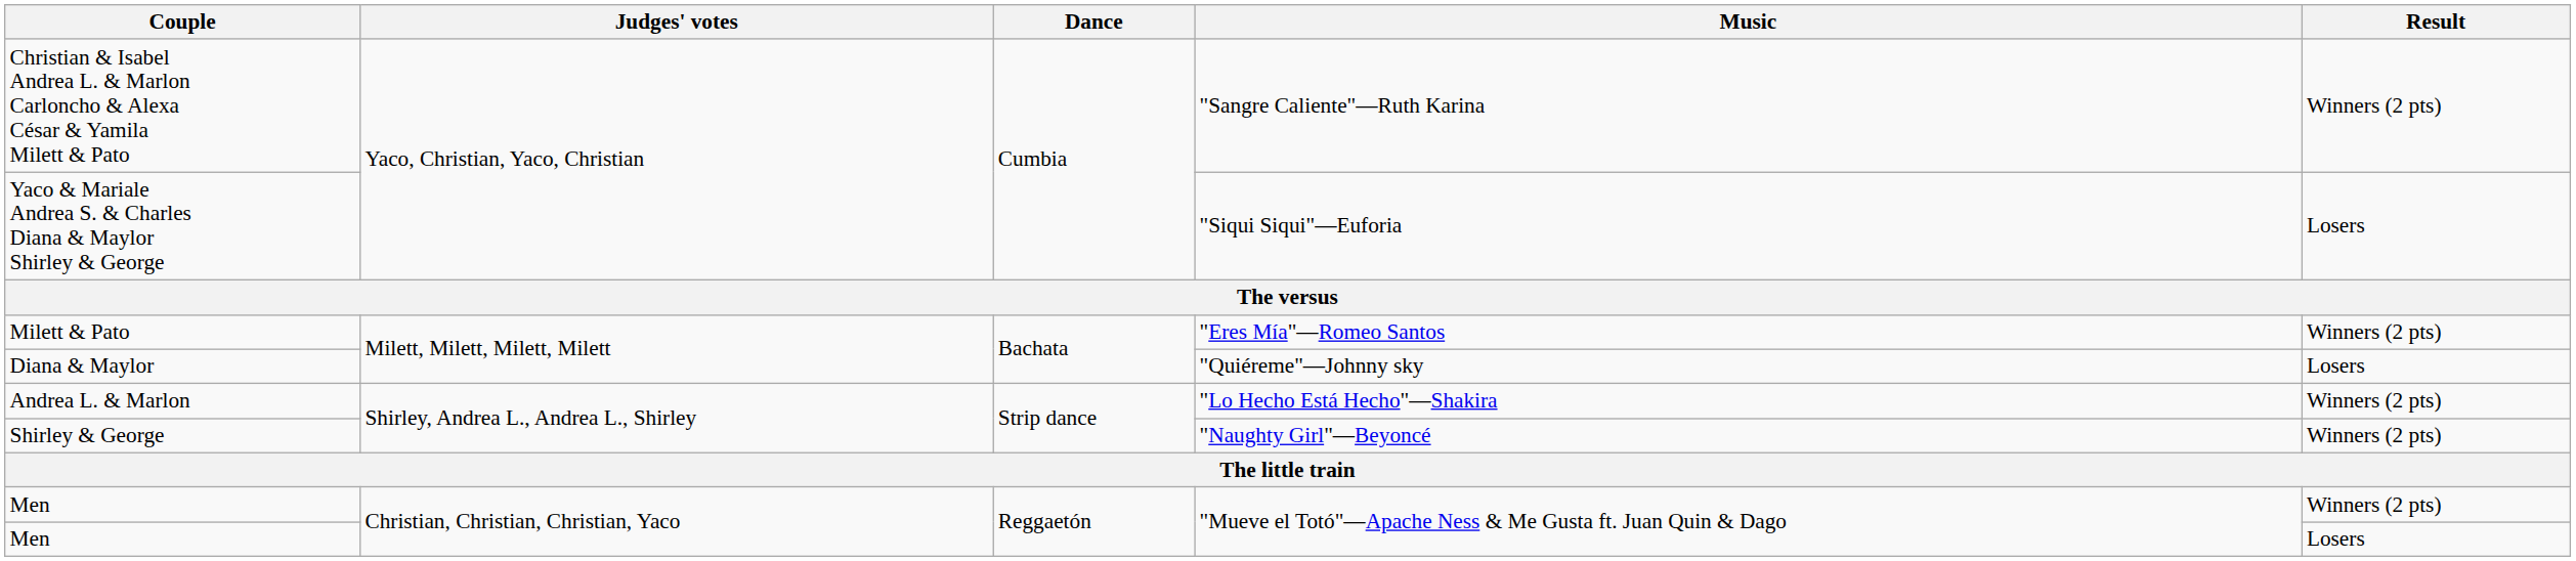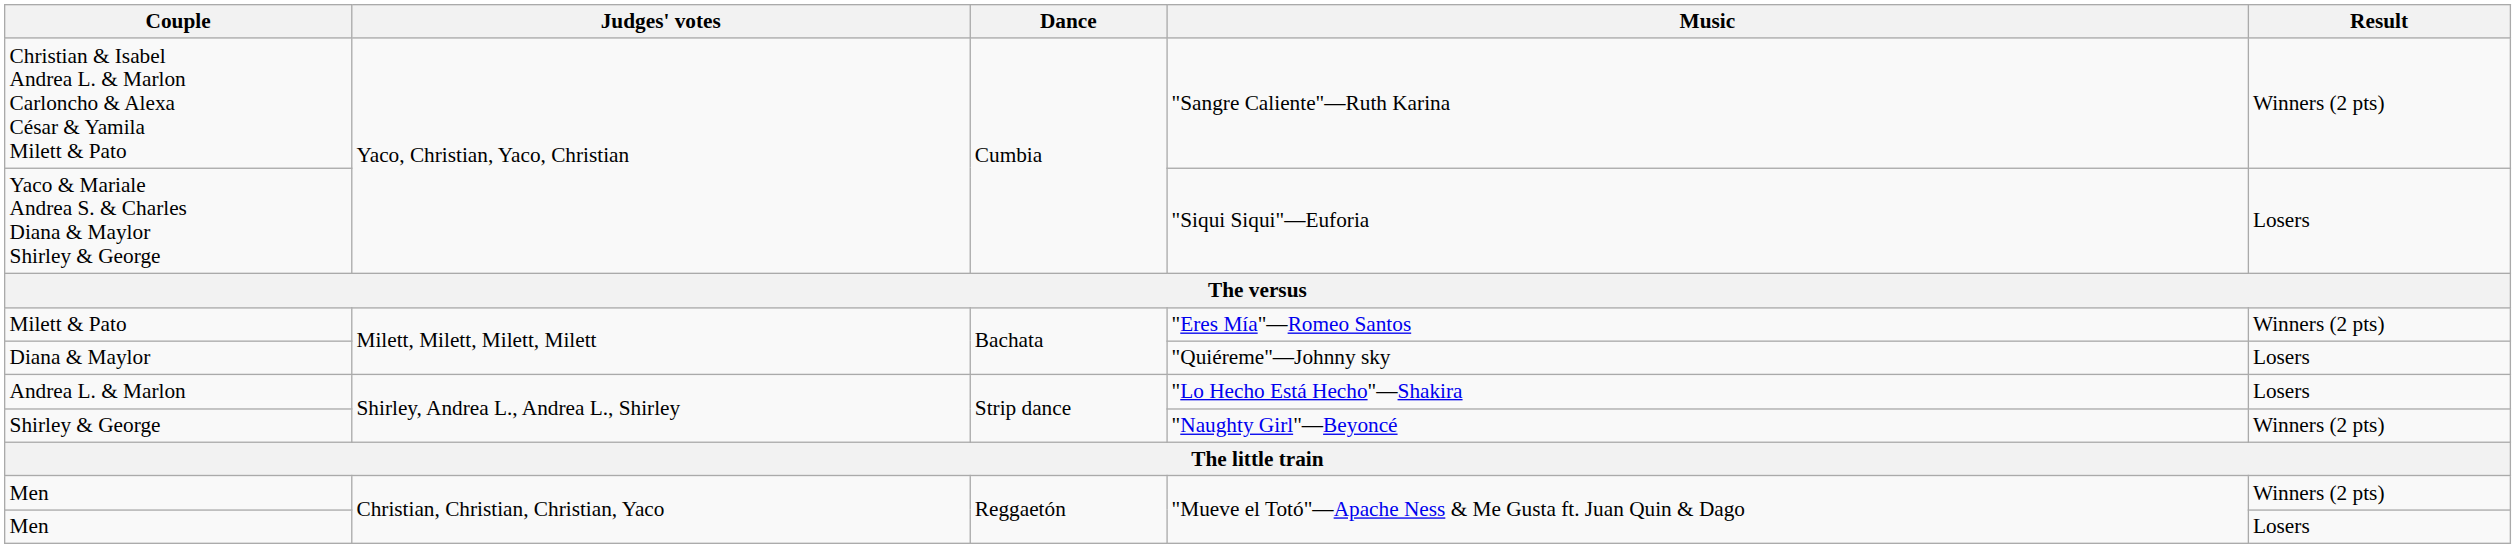Andrea L. & Marlon | Result: Winners (2 pts) -> Losers
